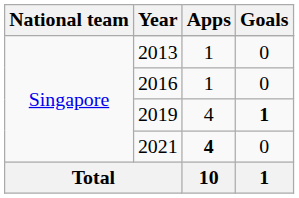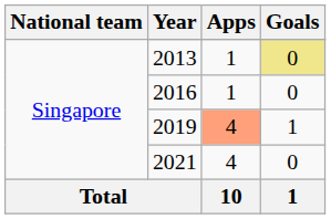2013 | Goals: no background -> khaki background
2019 | Apps: no background -> lightsalmon background
2019 | Goals: bold -> normal
2021 | Apps: bold -> normal
